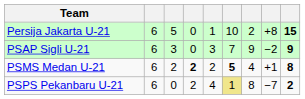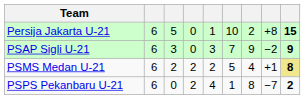PSMS Medan U-21 | column 4: bold -> normal
PSMS Medan U-21 | column 6: bold -> normal
PSMS Medan U-21 | column 9: no background -> khaki background
PSPS Pekanbaru U-21 | column 6: khaki background -> no background
